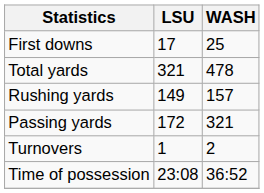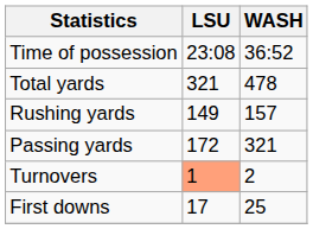rows swapped: First downs <-> Time of possession
Turnovers | LSU: no background -> lightsalmon background
